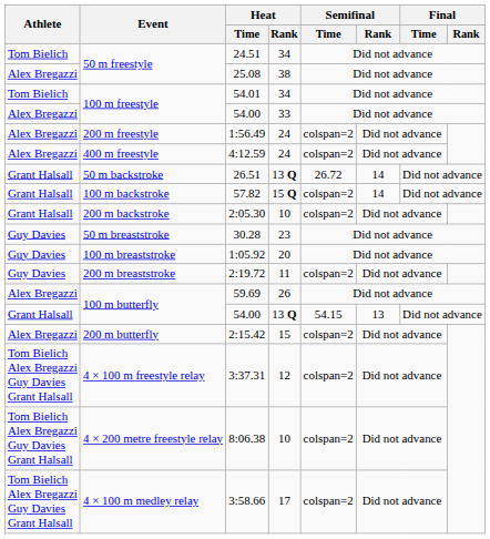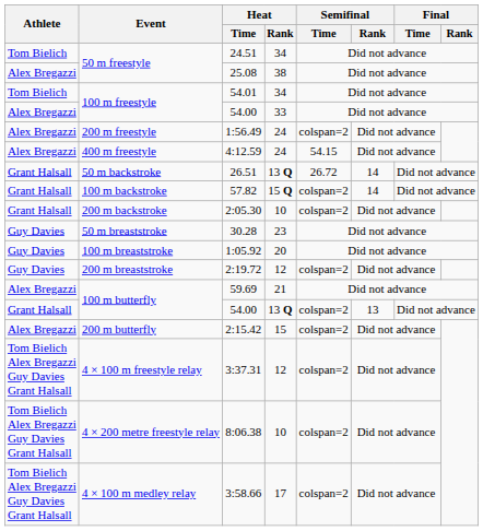4:12.59 | Semifinal / Time: colspan=2 -> 54.15
2:19.72 | Heat / Rank: 11 -> 12
59.69 | Heat / Rank: 26 -> 21
100 m butterfly / 54.00 | Semifinal / Time: 54.15 -> colspan=2
